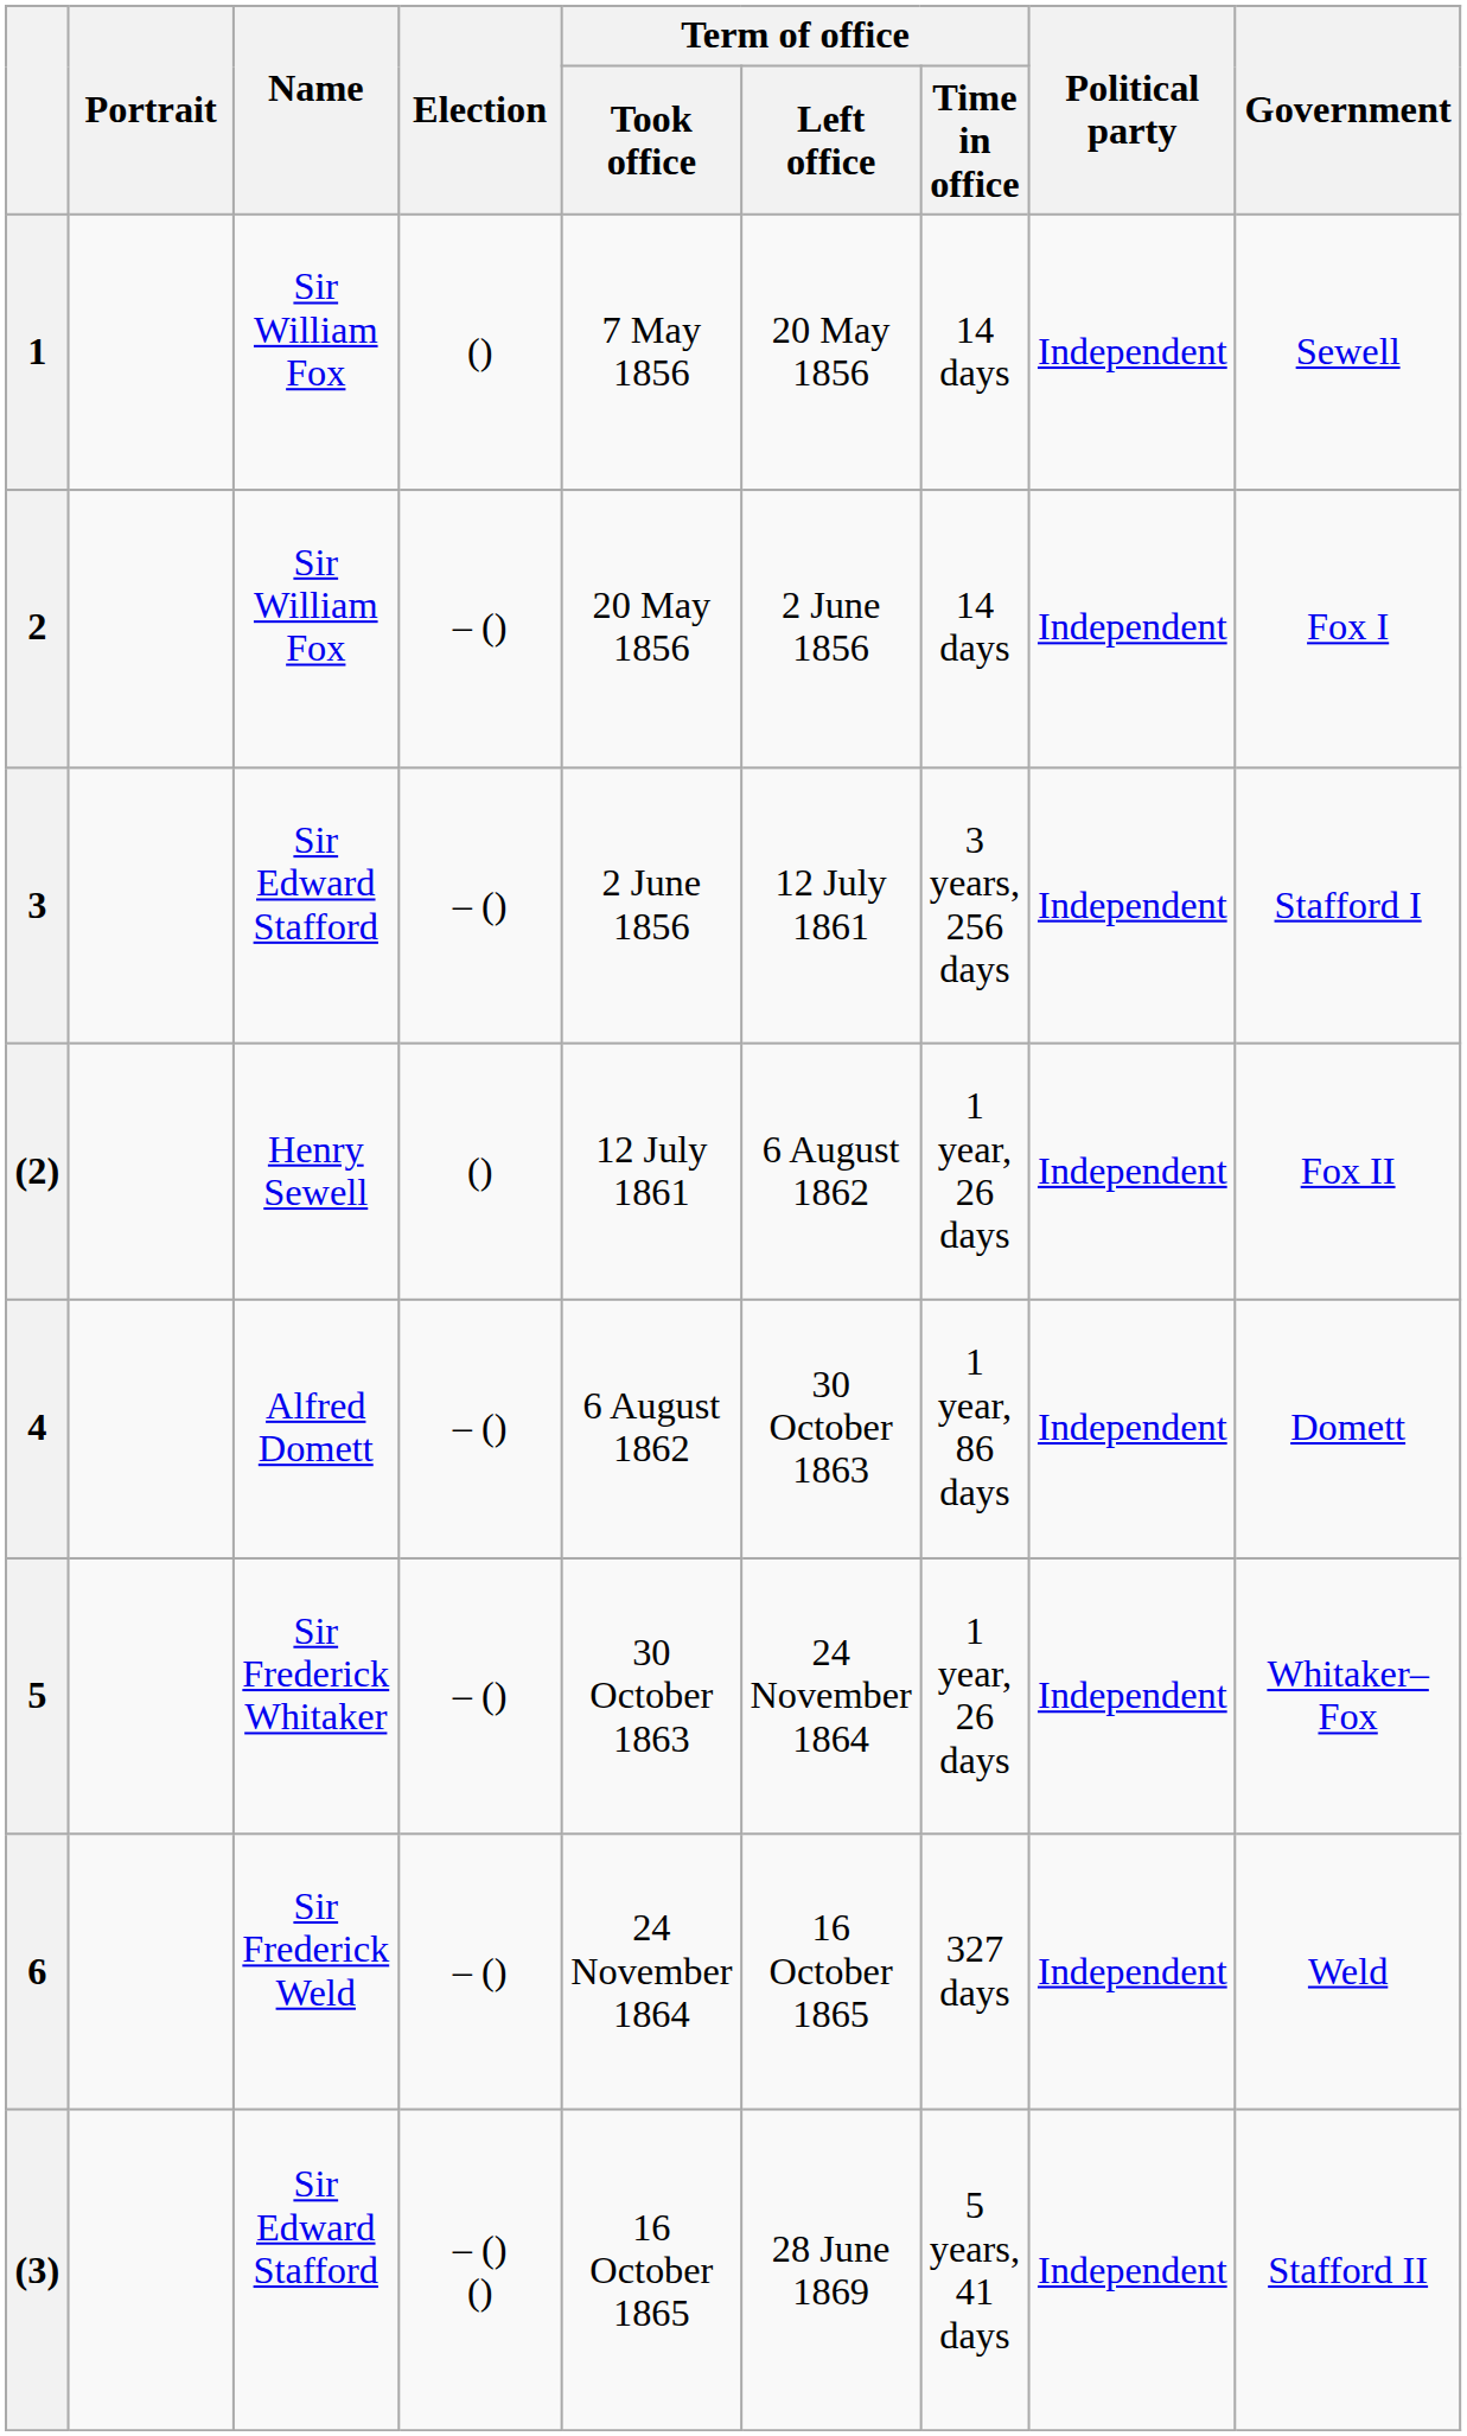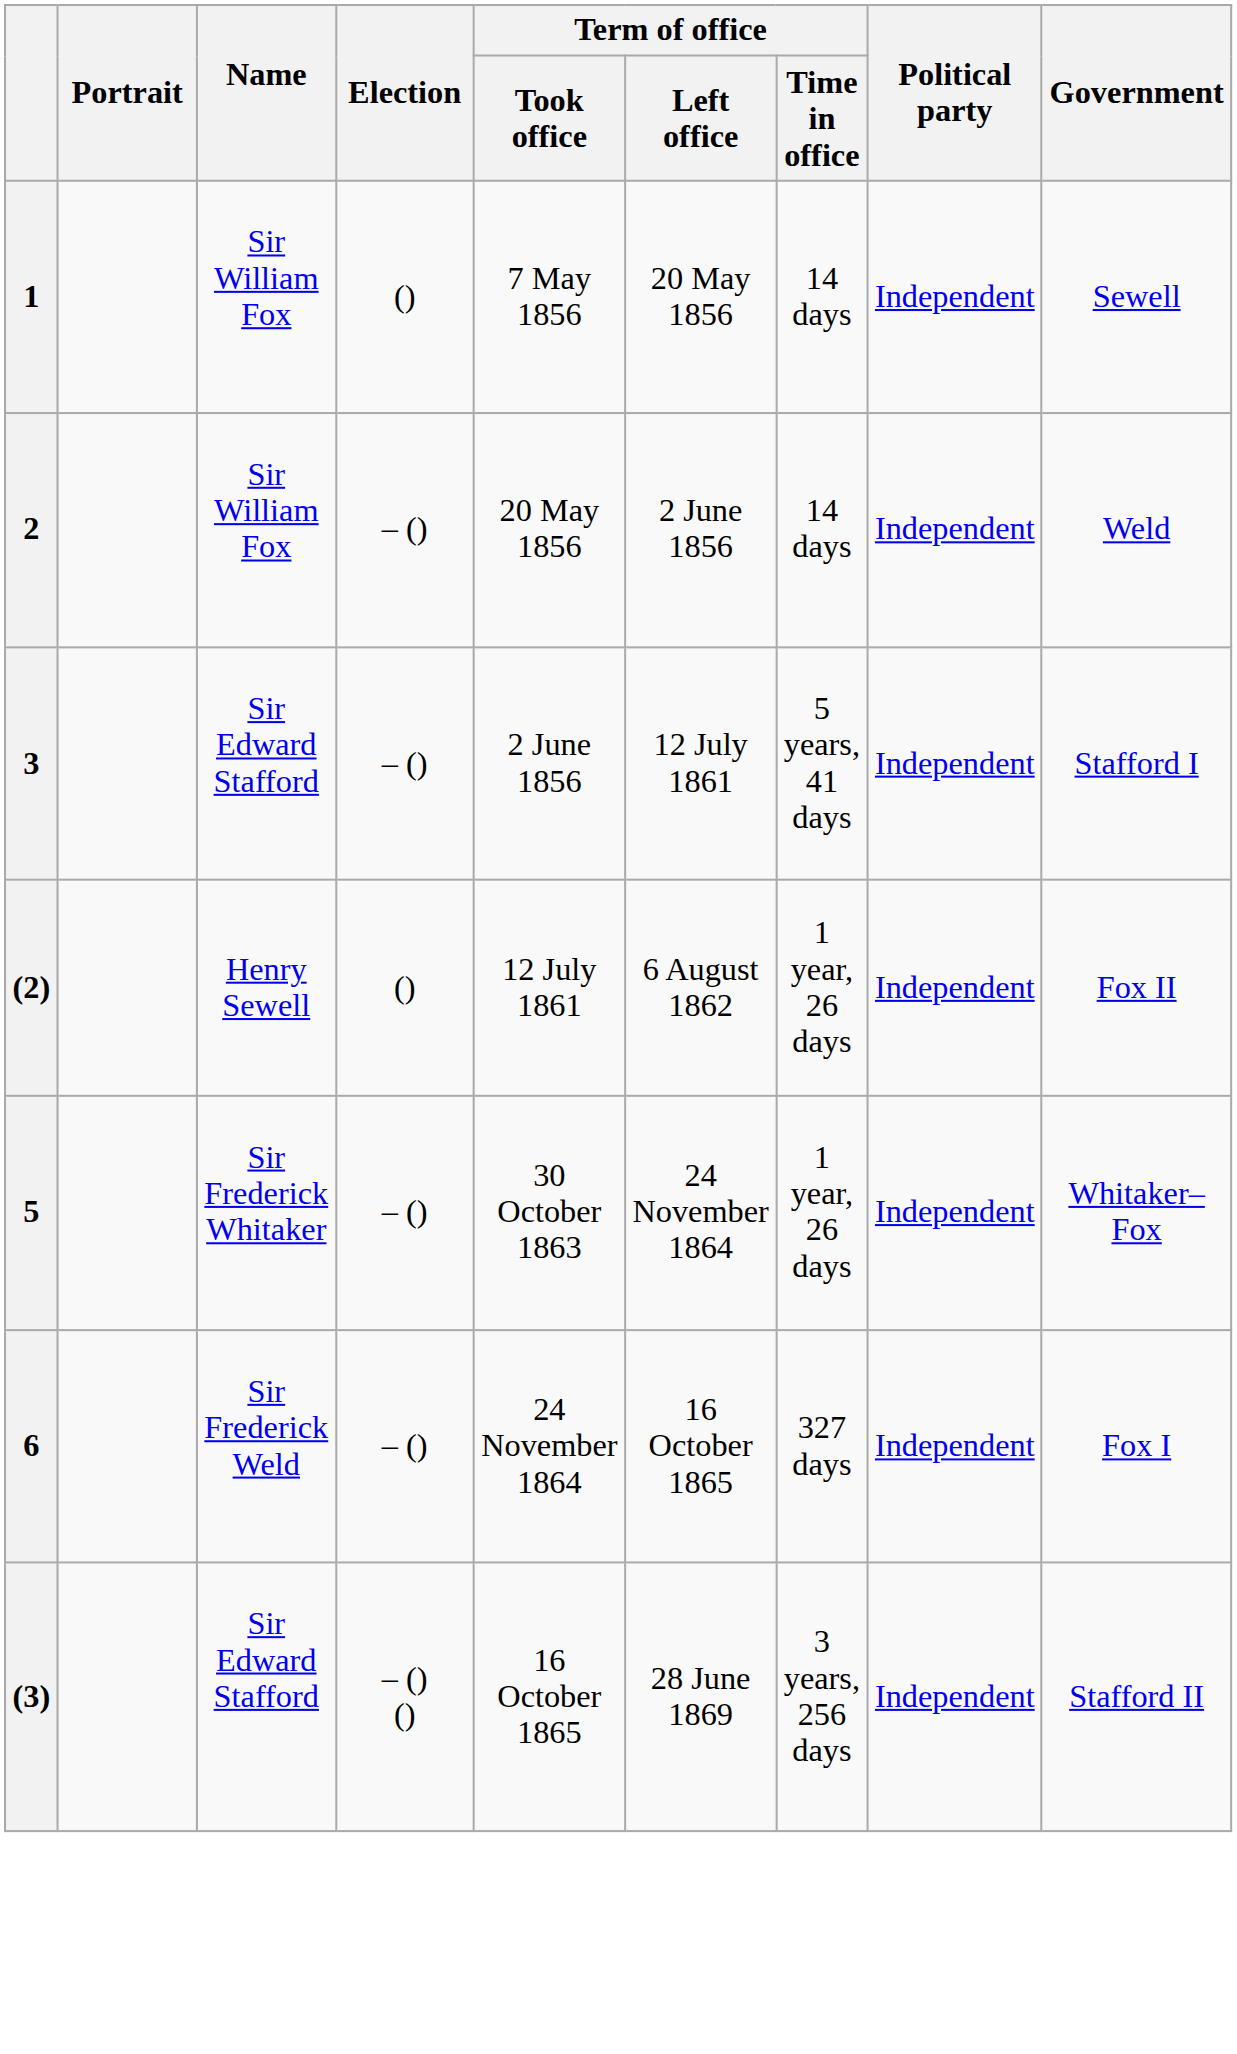2 | Government: Fox I -> Weld
3 | Term of office / Time in office: 3 years, 256 days -> 5 years, 41 days
- row: 4 | Alfred Domett | – () | 6 August 1862 | 30 October 1863 | 1 year, 86 days | Independent | Domett
6 | Government: Weld -> Fox I
(3) | Term of office / Time in office: 5 years, 41 days -> 3 years, 256 days
